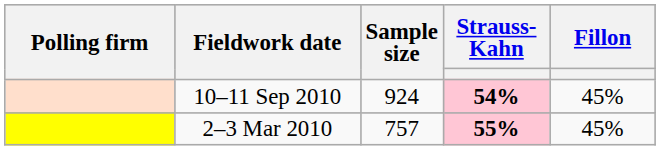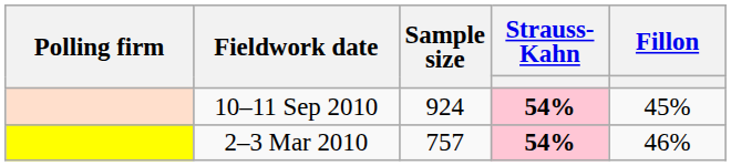2–3 Mar 2010 | Strauss-Kahn: 55% -> 54%
2–3 Mar 2010 | Fillon: 45% -> 46%
